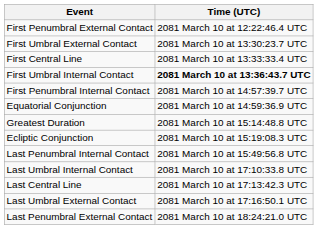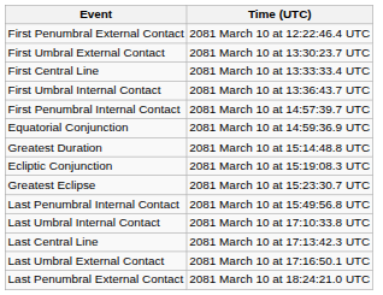First Umbral Internal Contact | Time (UTC): bold -> normal
+ row: Greatest Eclipse | 2081 March 10 at 15:23:30.7 UTC
